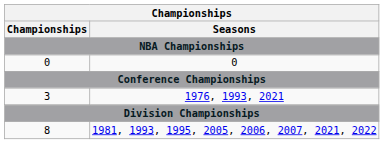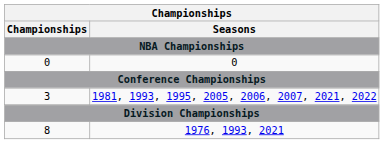3 | Seasons: 1976, 1993, 2021 -> 1981, 1993, 1995, 2005, 2006, 2007, 2021, 2022
8 | Seasons: 1981, 1993, 1995, 2005, 2006, 2007, 2021, 2022 -> 1976, 1993, 2021
